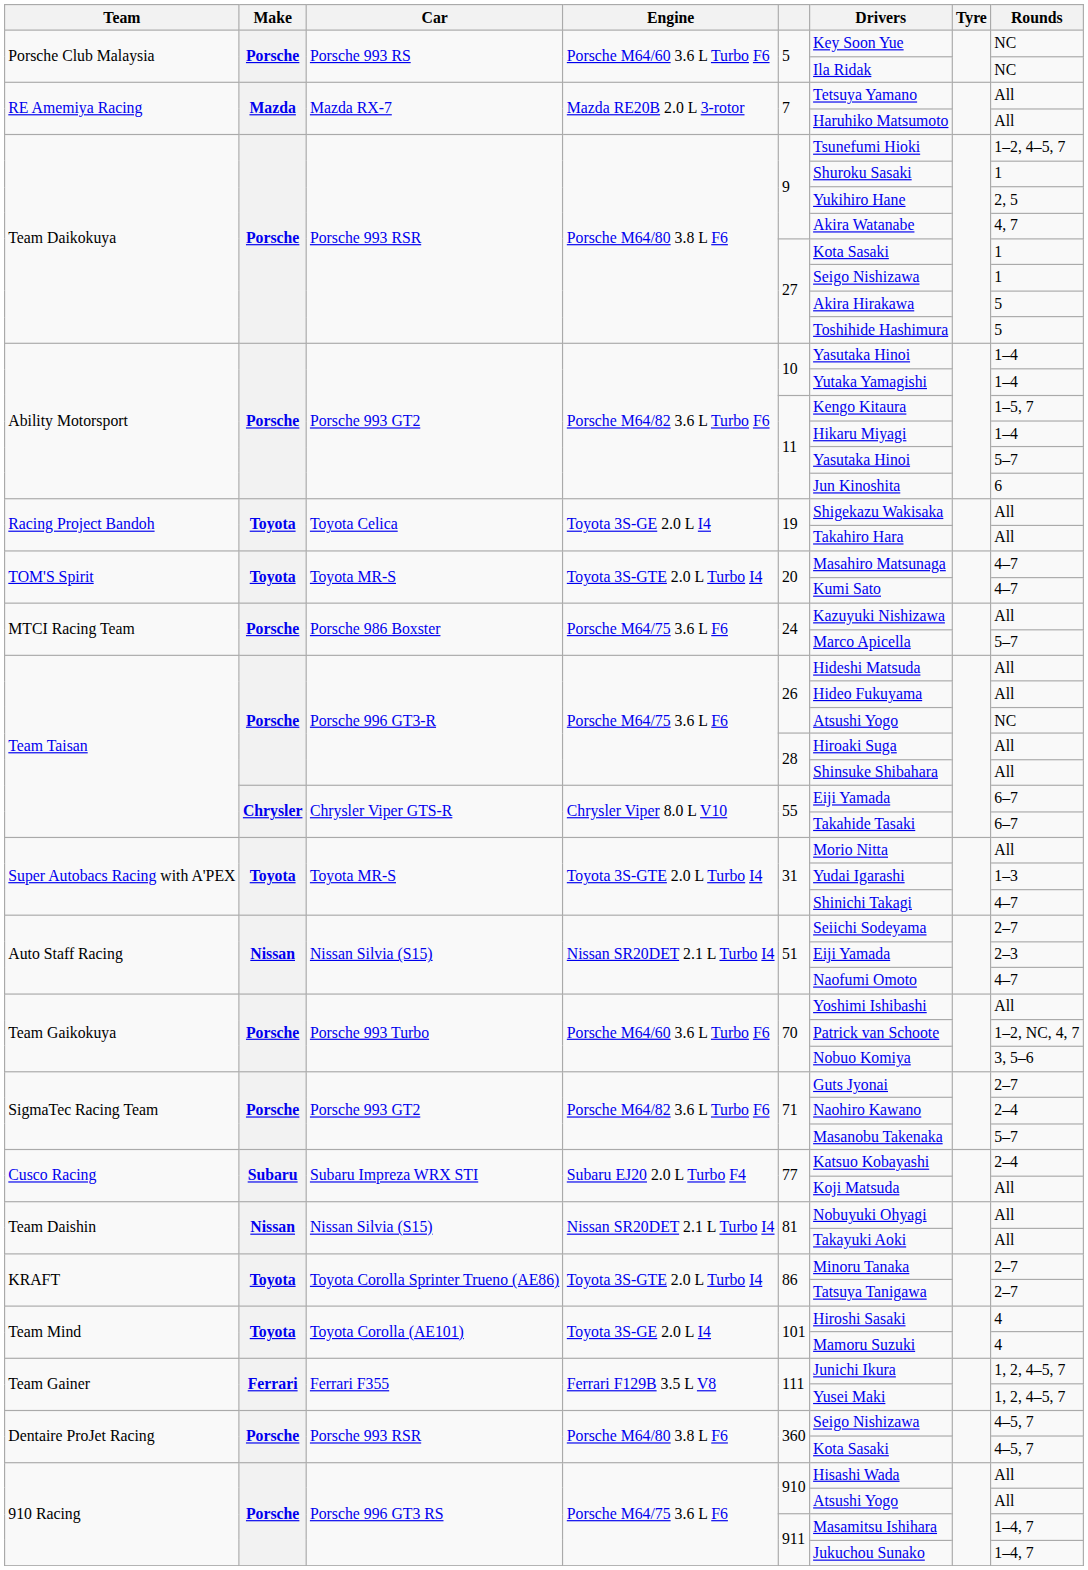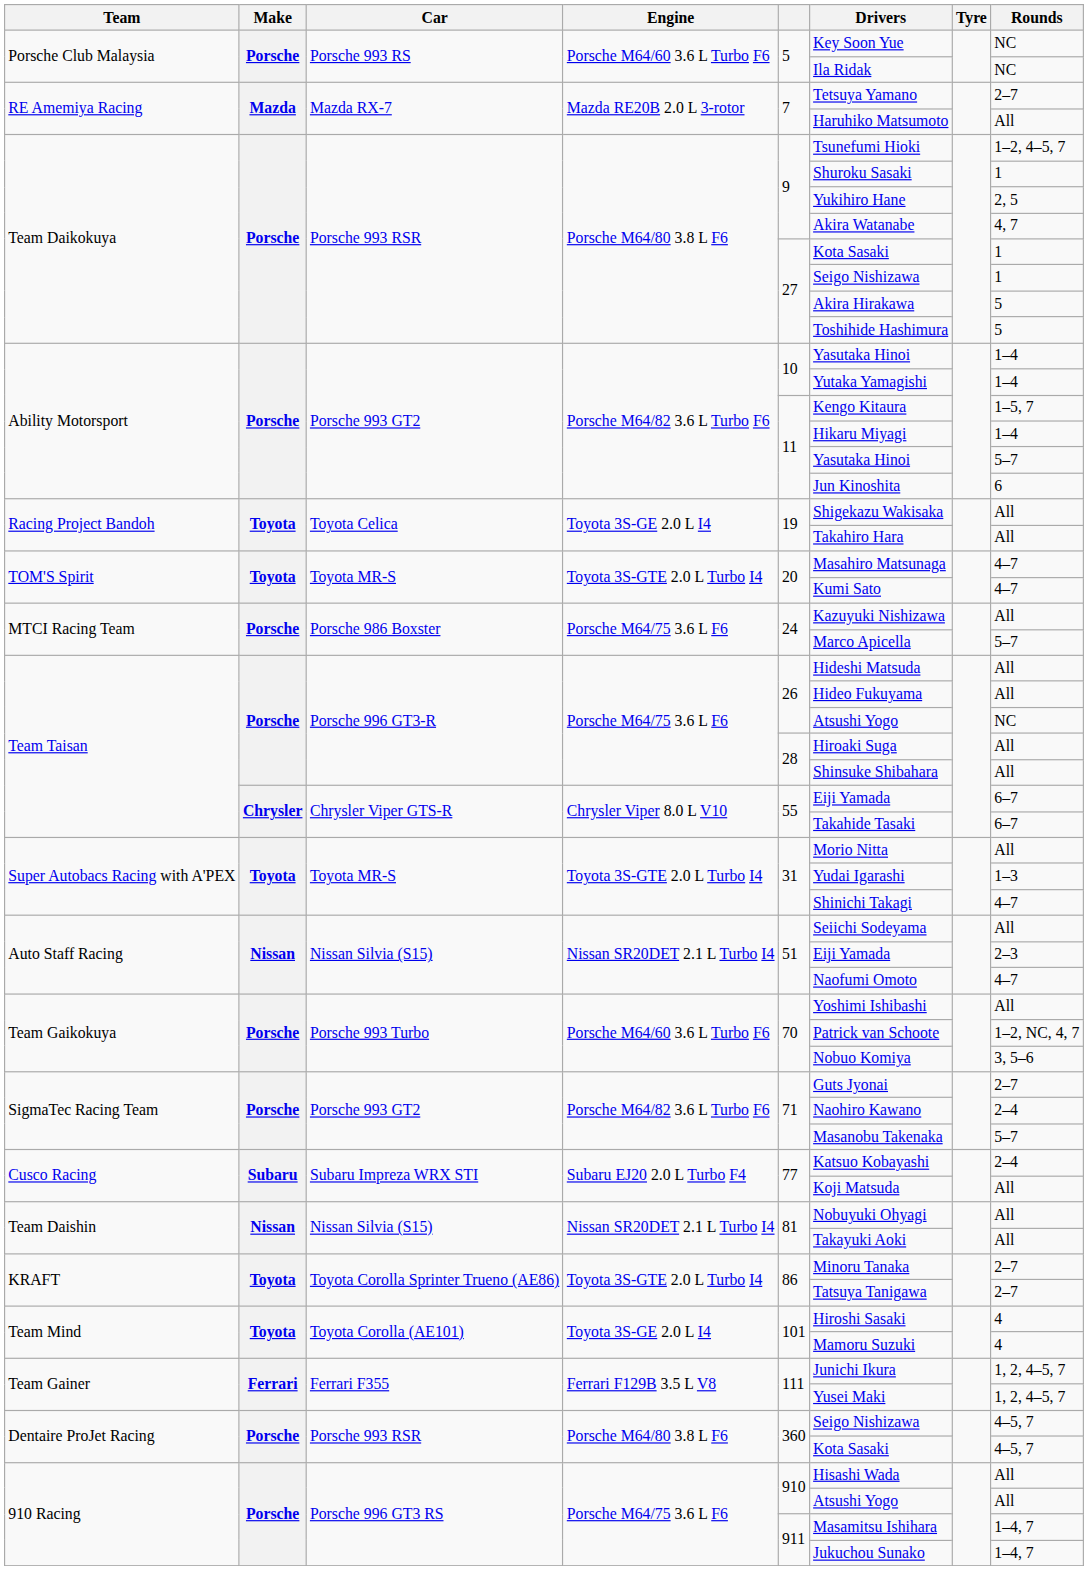row 4 | Rounds: All -> 2–7
row 36 | Rounds: 2–7 -> All
